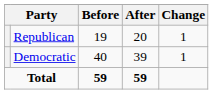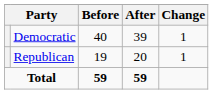rows swapped: Democratic <-> Republican
